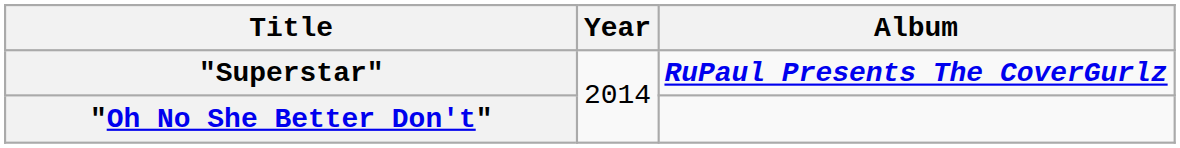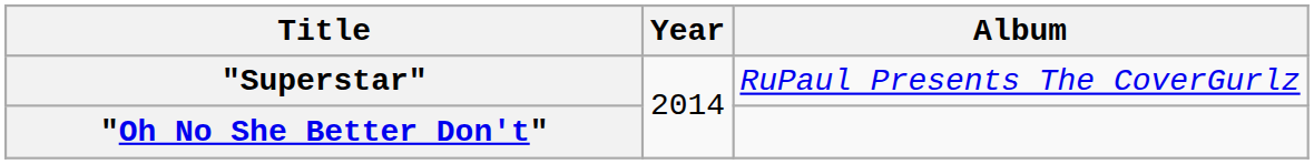"Superstar" | Album: bold -> normal
